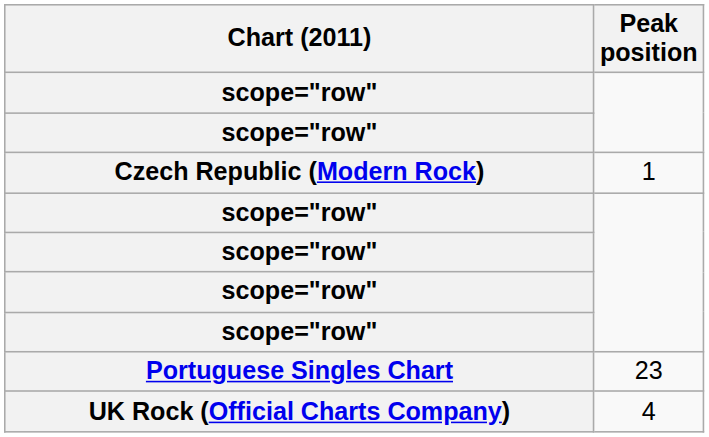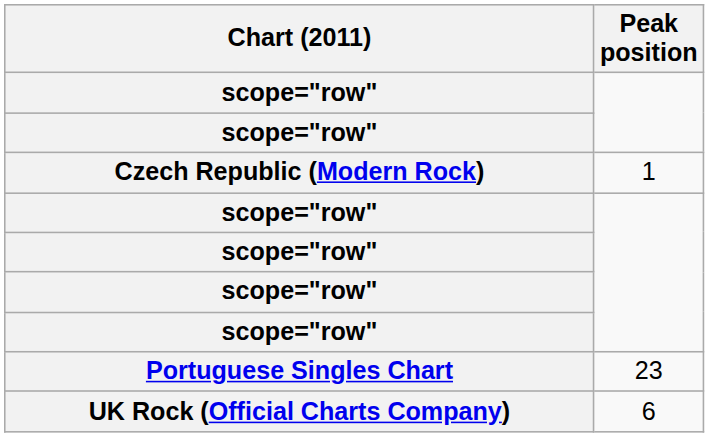UK Rock (Official Charts Company) | Peak position: 4 -> 6
